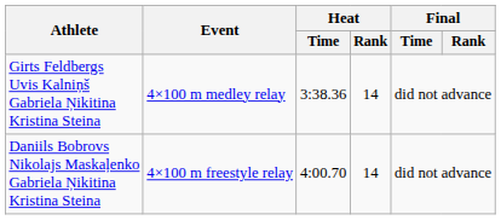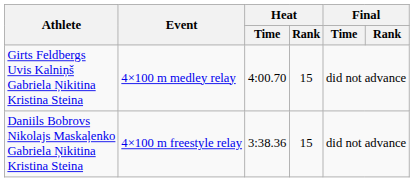row 3 | Heat / Time: 3:38.36 -> 4:00.70
row 3 | Heat / Rank: 14 -> 15
row 4 | Heat / Time: 4:00.70 -> 3:38.36
row 4 | Heat / Rank: 14 -> 15
